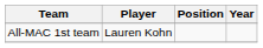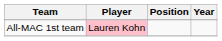row 2 | Player: no background -> pink background
